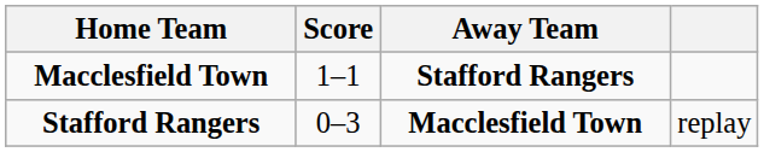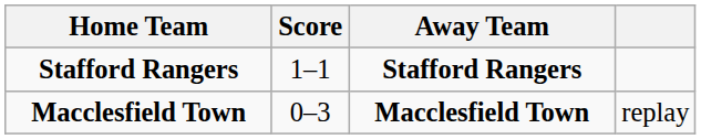row 2 | Home Team: Macclesfield Town -> Stafford Rangers
row 3 | Home Team: Stafford Rangers -> Macclesfield Town
